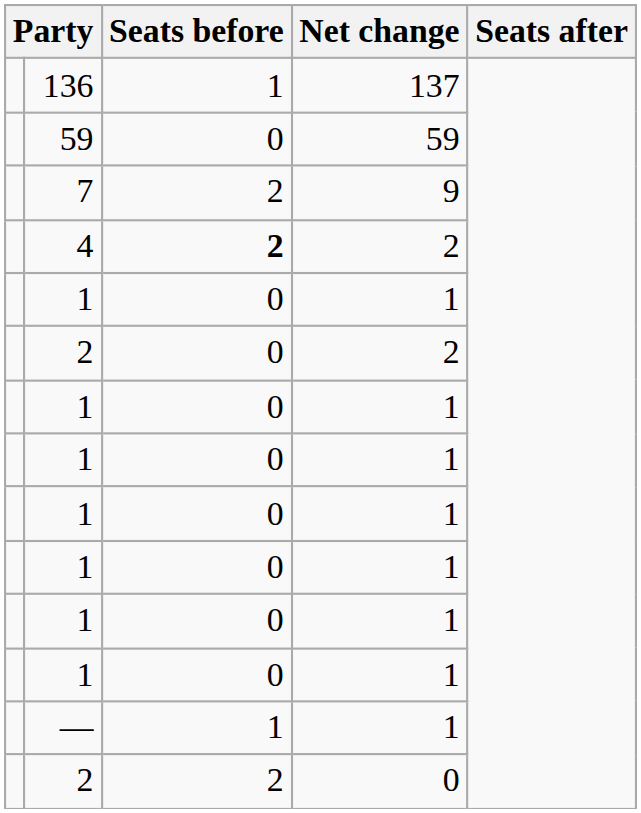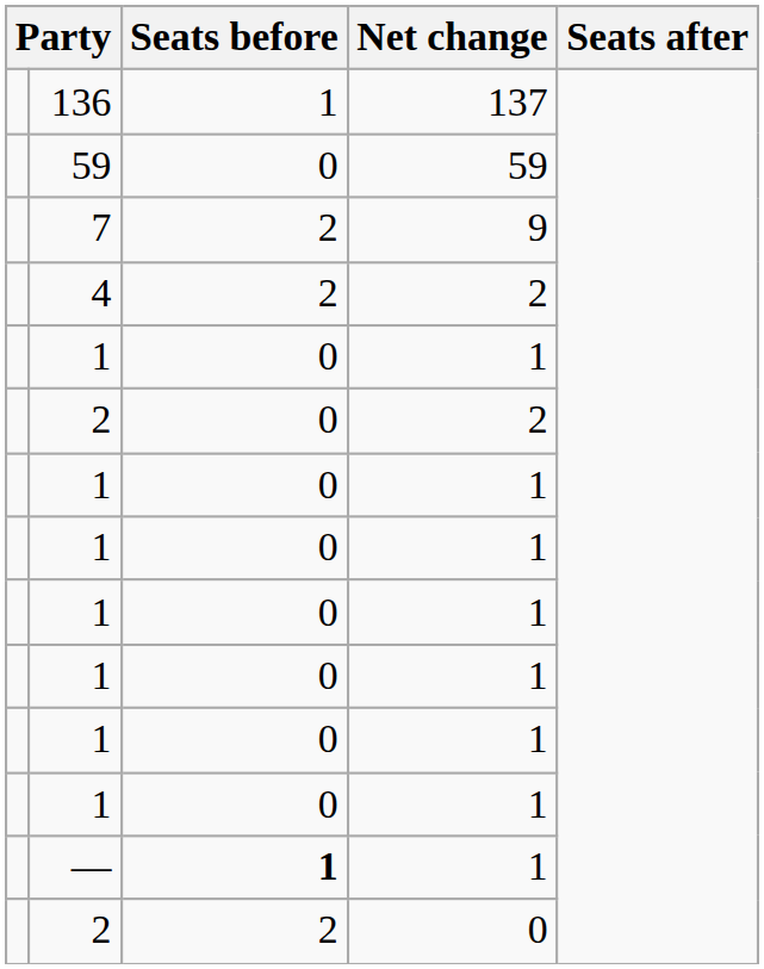4 | Seats before: bold -> normal
— | Seats before: normal -> bold
